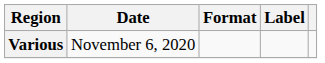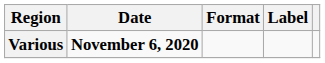Various | Date: normal -> bold
